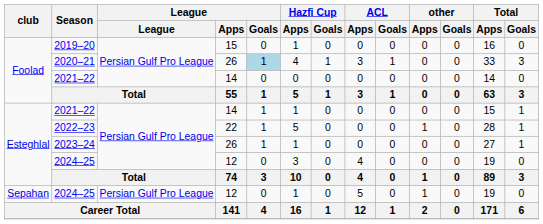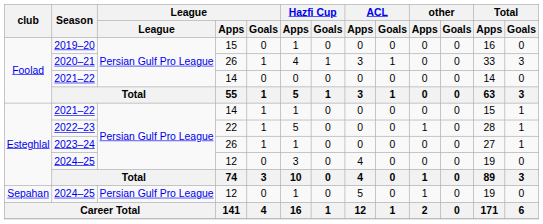2020–21 | League / Goals: lightblue background -> no background
